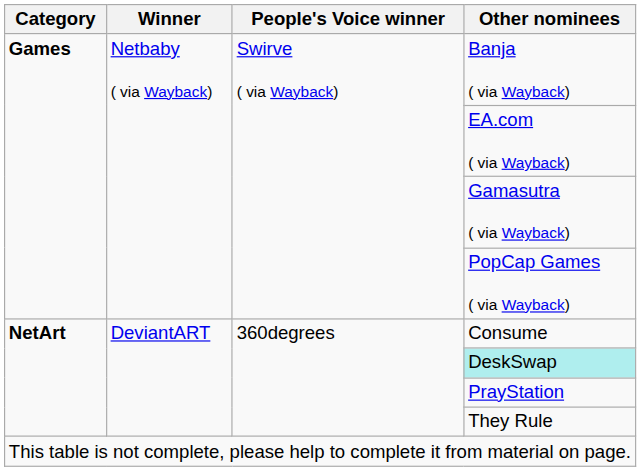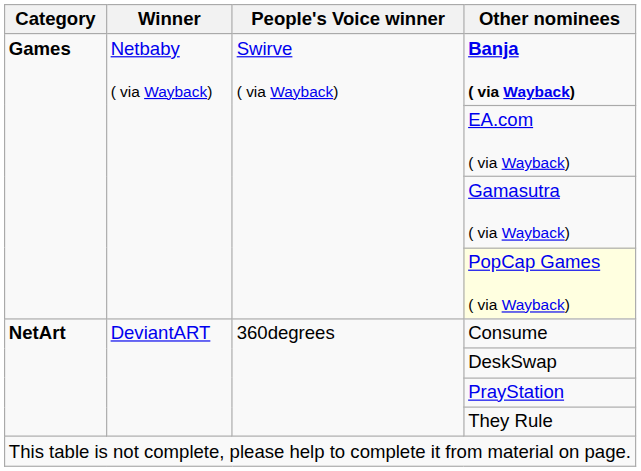Banja ( via Wayback) | Other nominees: normal -> bold
PopCap Games ( via Wayback) | Other nominees: no background -> lightyellow background
DeskSwap | Other nominees: paleturquoise background -> no background
